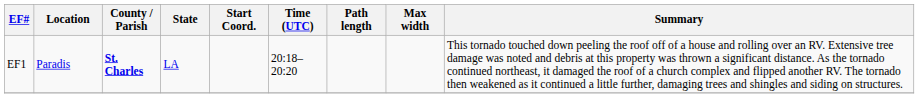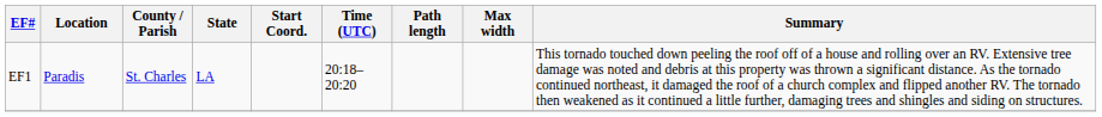EF1 | County / Parish: bold -> normal
